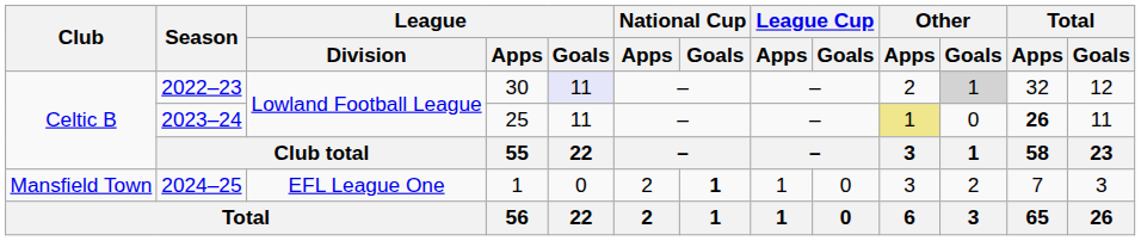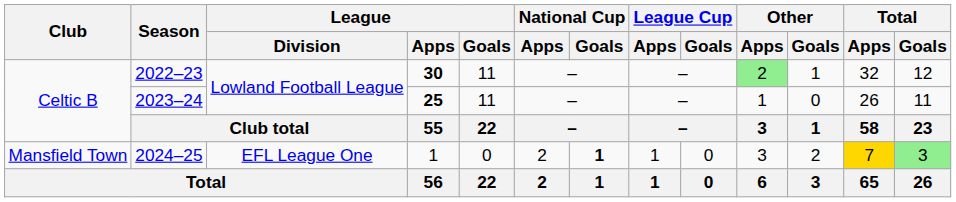2022–23 | League / Apps: normal -> bold
2022–23 | League / Goals: lavender background -> no background
2022–23 | Other / Apps: no background -> lightgreen background
2022–23 | Other / Goals: lightgrey background -> no background
2023–24 | League / Apps: normal -> bold
2023–24 | Other / Apps: khaki background -> no background
2023–24 | Total / Apps: bold -> normal
2024–25 | Total / Apps: no background -> gold background
2024–25 | Total / Goals: no background -> lightgreen background
